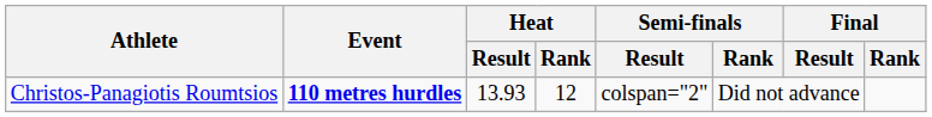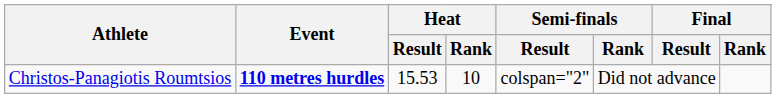Christos-Panagiotis Roumtsios | Heat / Result: 13.93 -> 15.53
Christos-Panagiotis Roumtsios | Heat / Rank: 12 -> 10
